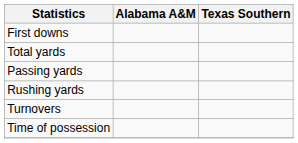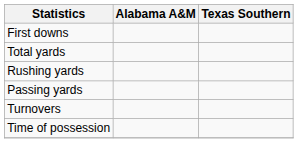rows swapped: Rushing yards <-> Passing yards
